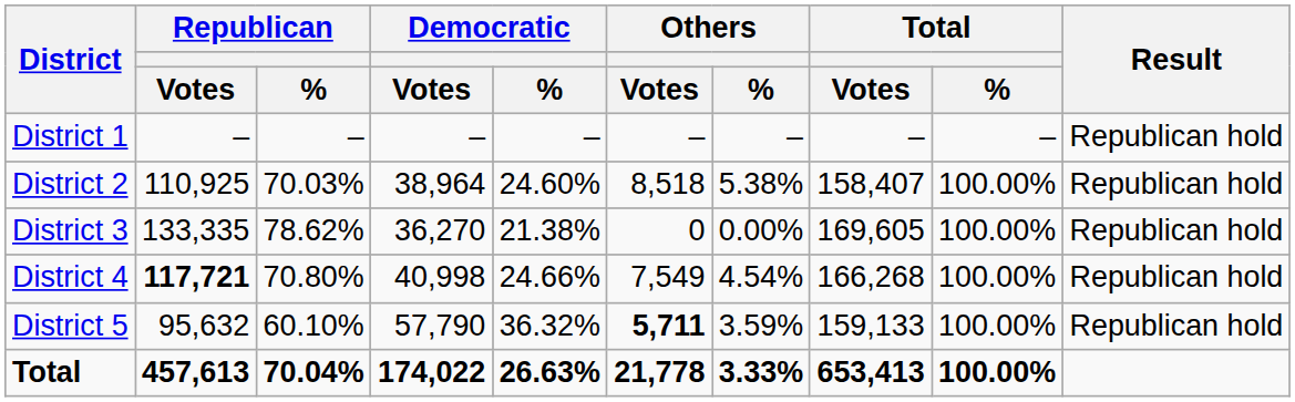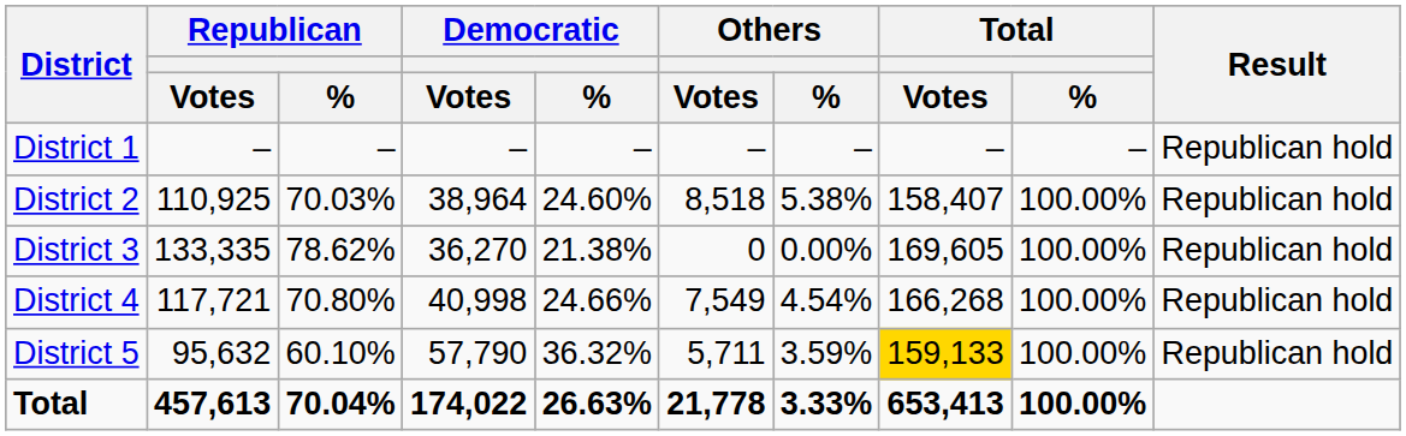District 4 | Republican / Votes: bold -> normal
District 5 | Others / Votes: bold -> normal
District 5 | Total / Votes: no background -> gold background
